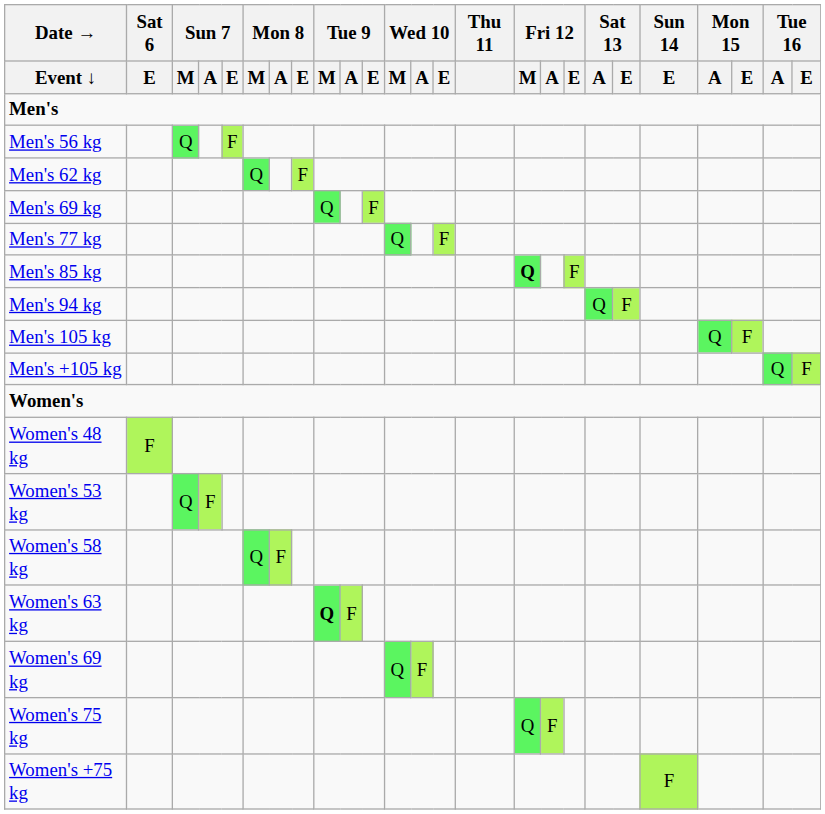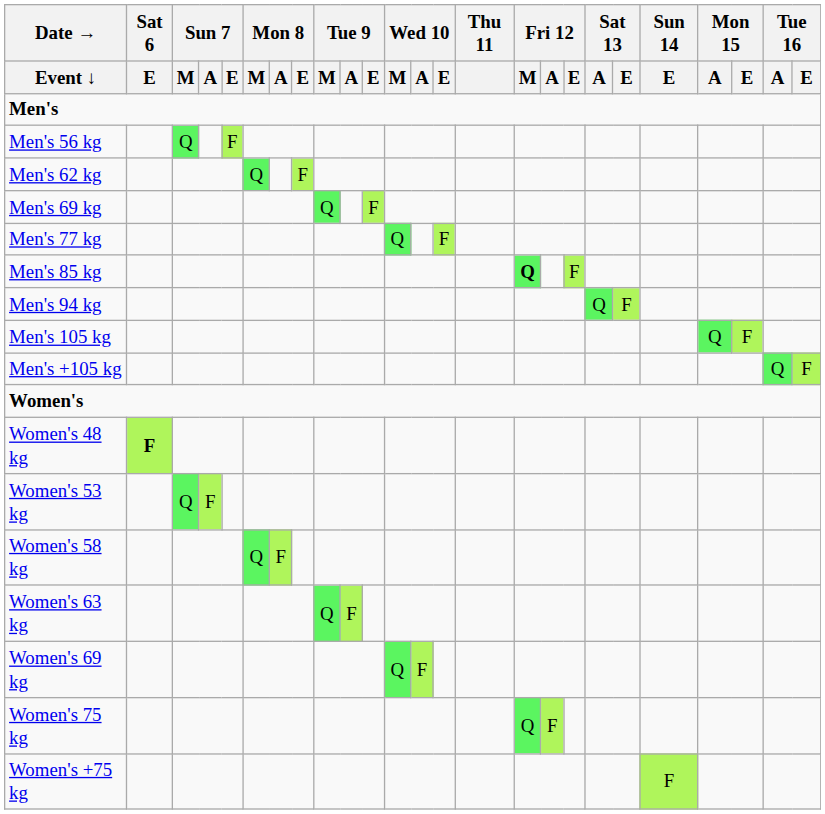Women's 48 kg | Sat 6 / E: normal -> bold
Women's 63 kg | Tue 9 / M: bold -> normal
